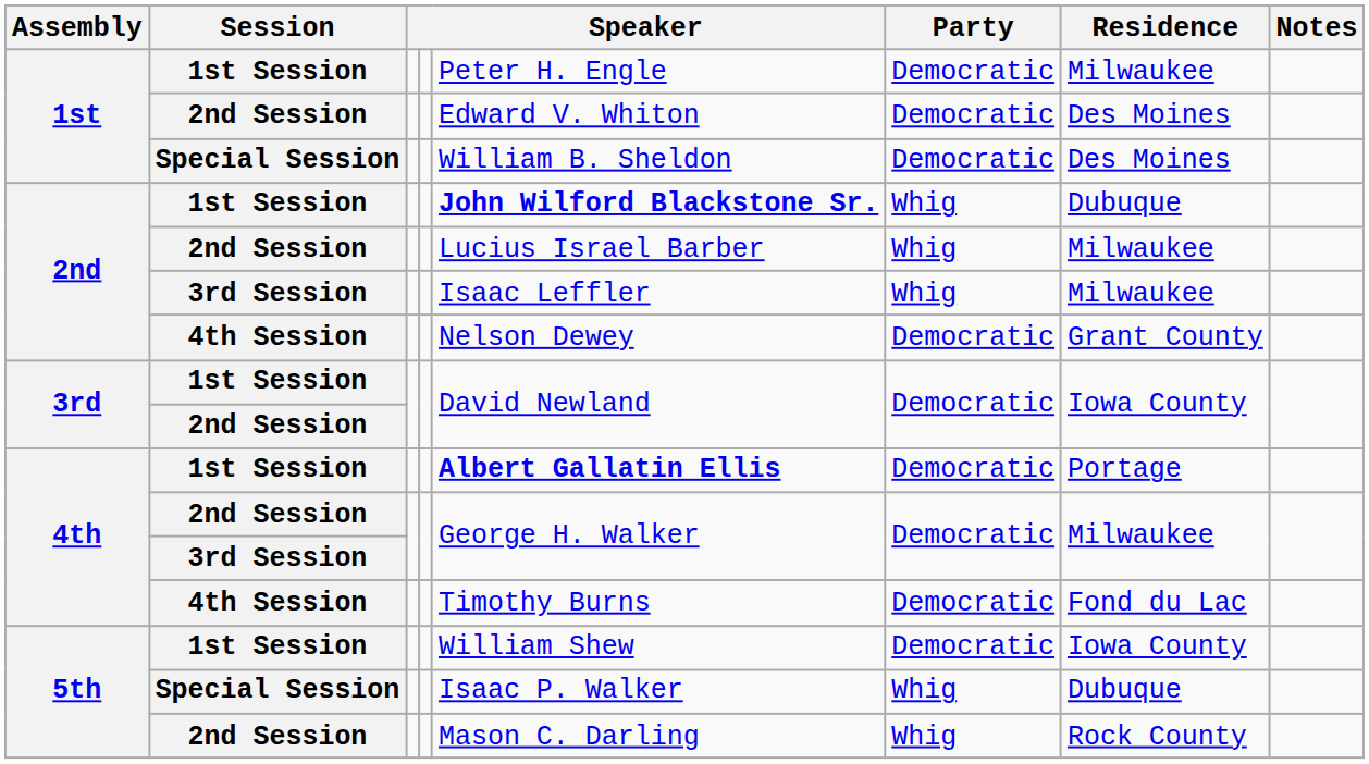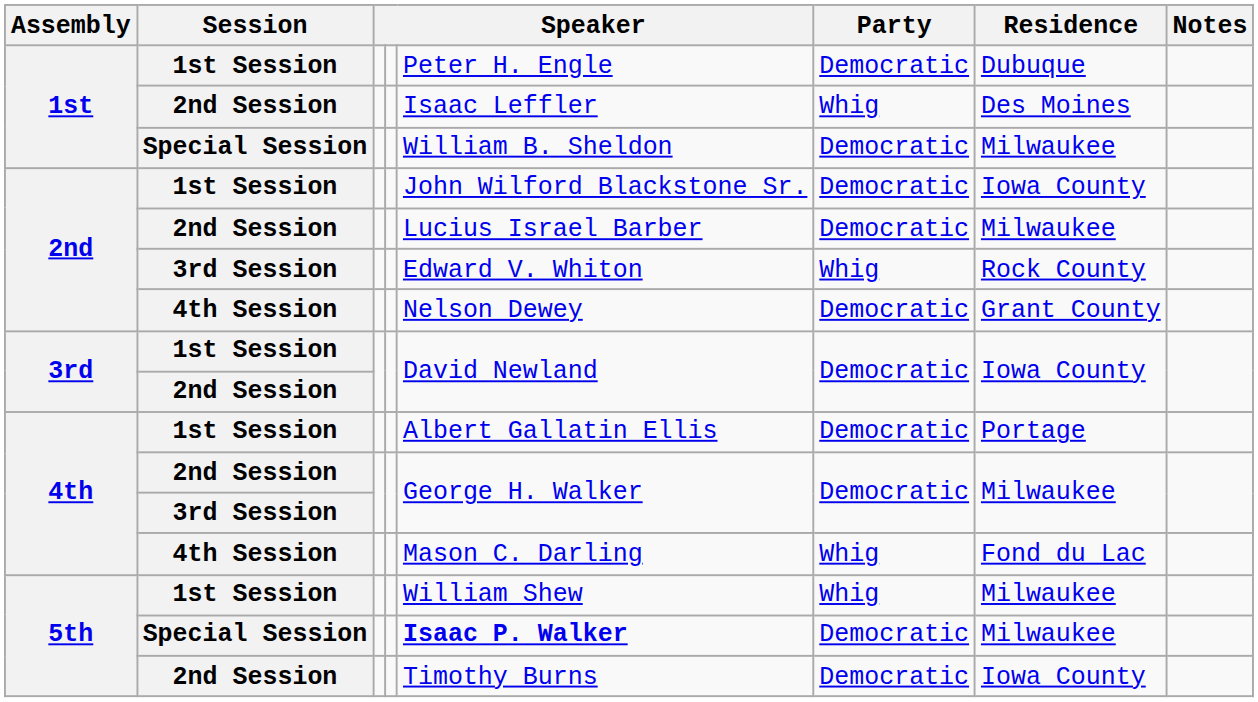1st / 1st Session | Residence: Milwaukee -> Dubuque
1st / 2nd Session | column 5: Edward V. Whiton -> Isaac Leffler
1st / 2nd Session | Party: Democratic -> Whig
1st / Special Session | Residence: Des Moines -> Milwaukee
2nd / 1st Session | column 5: bold -> normal
2nd / 1st Session | Party: Whig -> Democratic
2nd / 1st Session | Residence: Dubuque -> Iowa County
2nd / 2nd Session | Party: Whig -> Democratic
2nd / 3rd Session | column 5: Isaac Leffler -> Edward V. Whiton
2nd / 3rd Session | Residence: Milwaukee -> Rock County
4th / 1st Session | column 5: bold -> normal
4th / 4th Session | column 5: Timothy Burns -> Mason C. Darling
4th / 4th Session | Party: Democratic -> Whig
5th / 1st Session | Party: Democratic -> Whig
5th / 1st Session | Residence: Iowa County -> Milwaukee
5th / Special Session | column 5: normal -> bold
5th / Special Session | Party: Whig -> Democratic
5th / Special Session | Residence: Dubuque -> Milwaukee
5th / 2nd Session | column 5: Mason C. Darling -> Timothy Burns
5th / 2nd Session | Party: Whig -> Democratic
5th / 2nd Session | Residence: Rock County -> Iowa County
